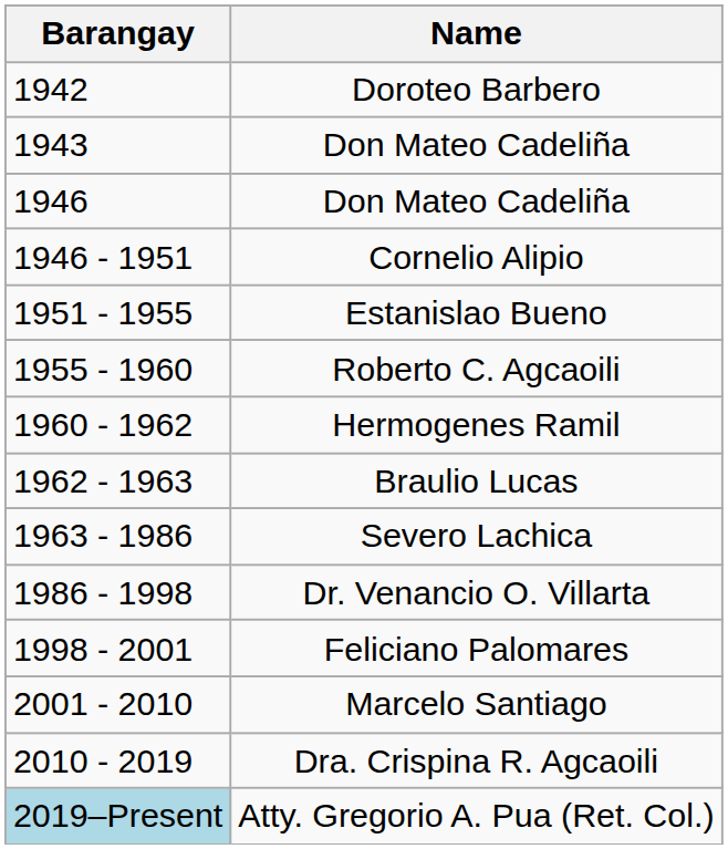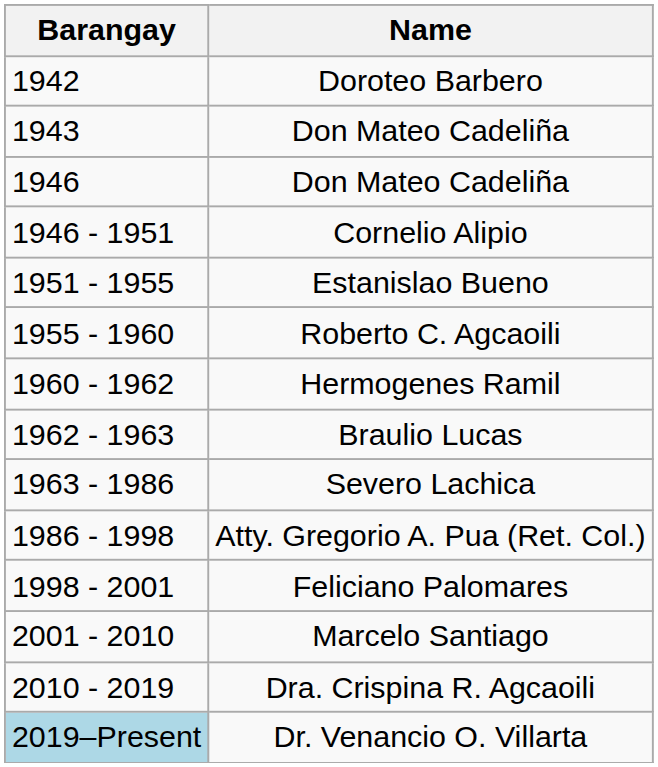row 11 | Name: Dr. Venancio O. Villarta -> Atty. Gregorio A. Pua (Ret. Col.)
row 15 | Name: Atty. Gregorio A. Pua (Ret. Col.) -> Dr. Venancio O. Villarta
